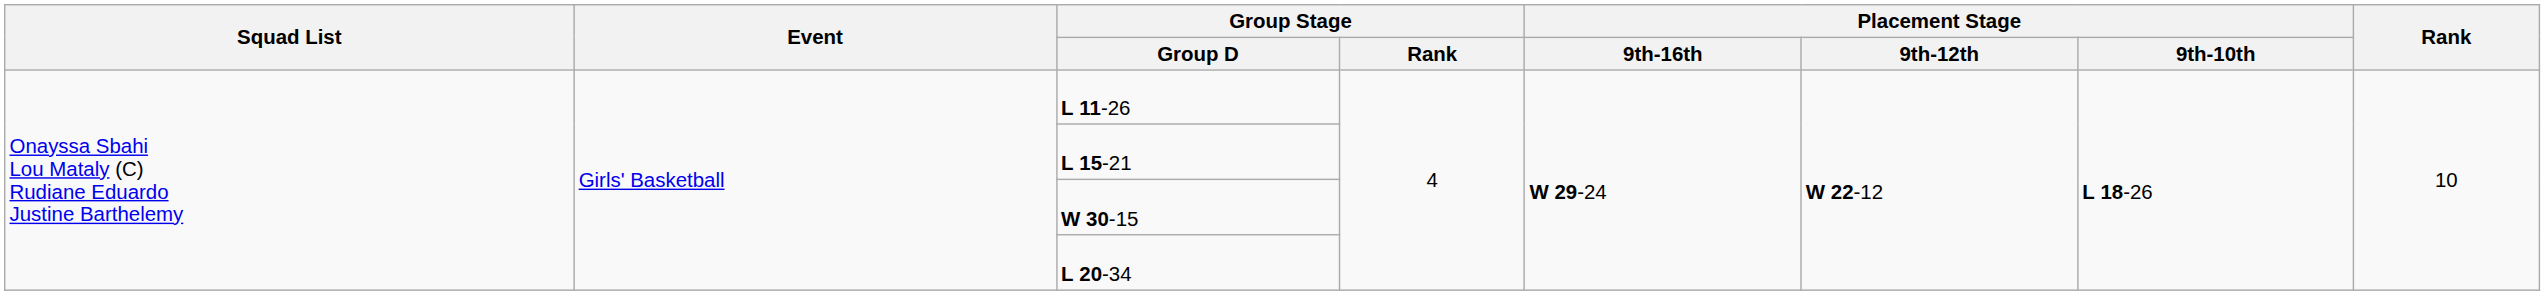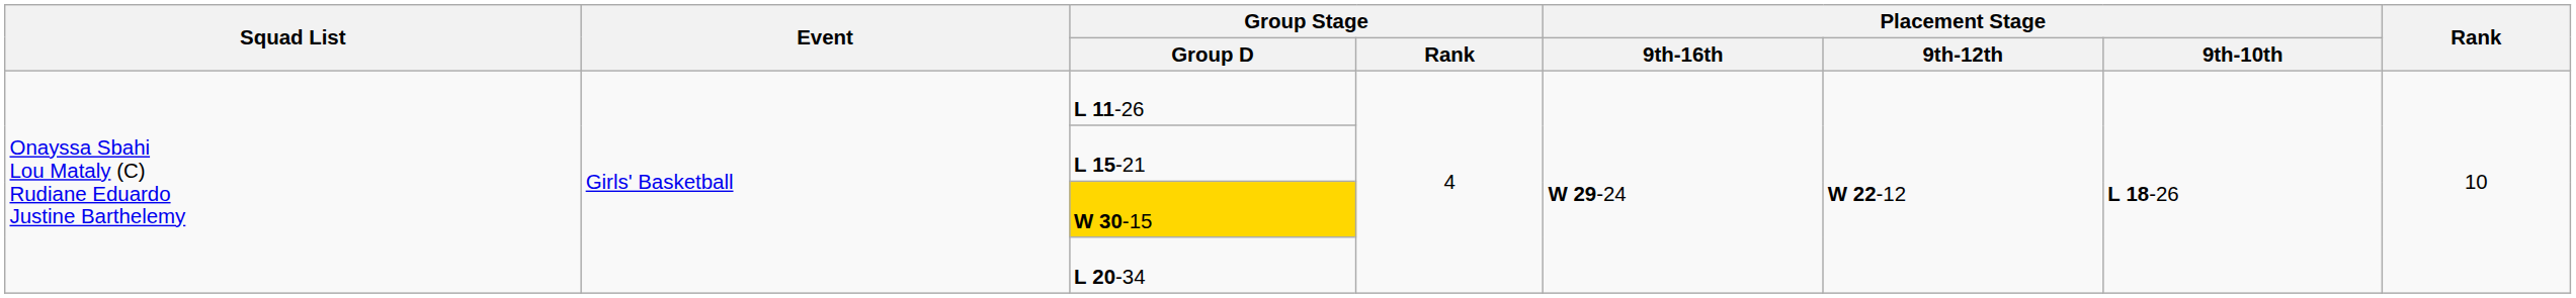W 30-15 | Group Stage / Group D: no background -> gold background
